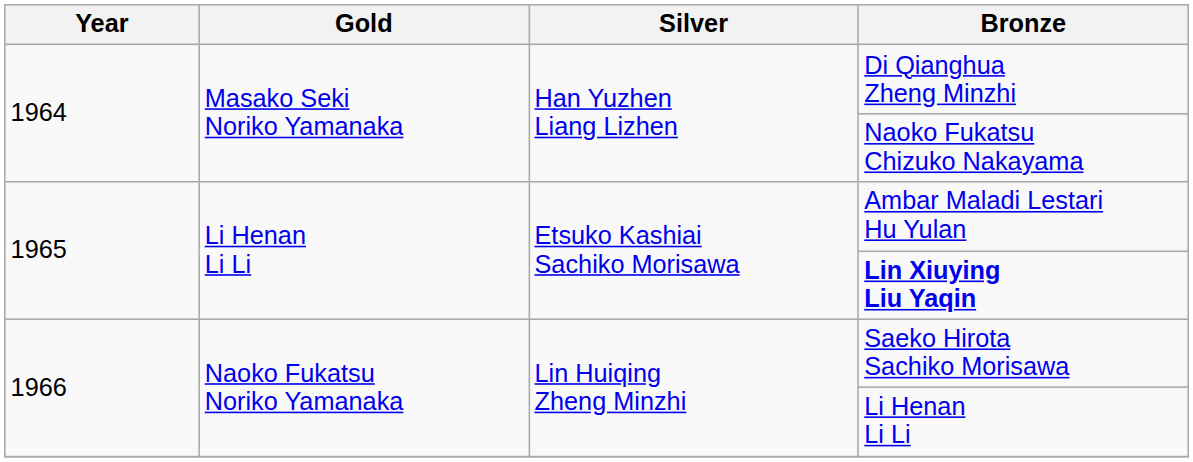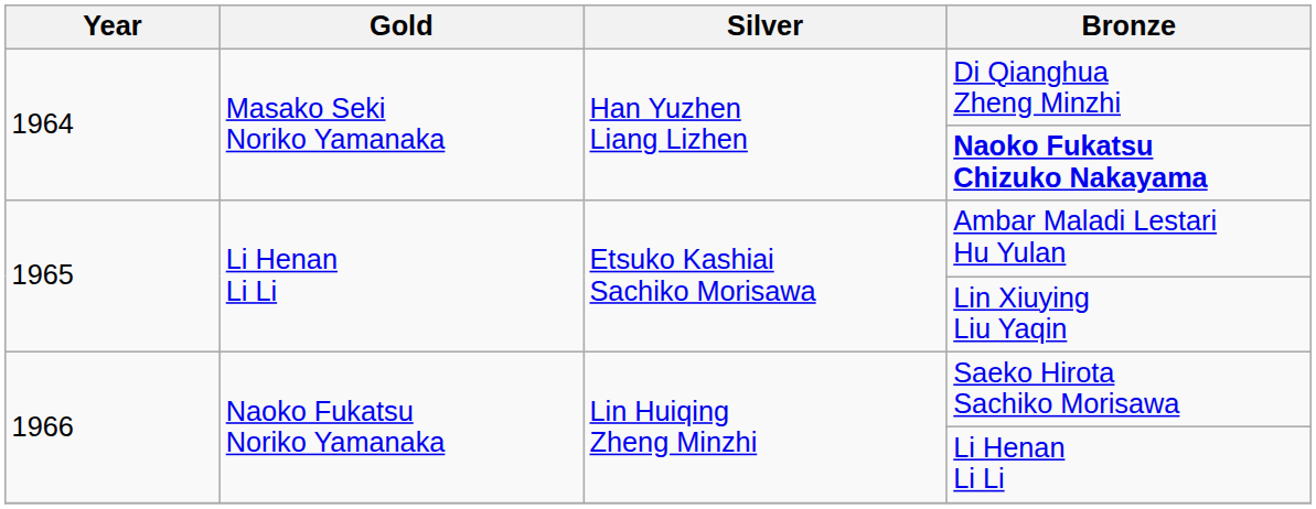Naoko Fukatsu Chizuko Nakayama | Bronze: normal -> bold
Lin Xiuying Liu Yaqin | Bronze: bold -> normal
